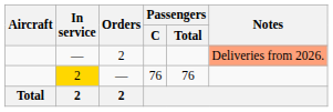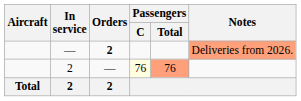row 3 | Orders: normal -> bold
row 4 | In service: gold background -> no background
row 4 | Passengers / C: no background -> lightyellow background
row 4 | Passengers / Total: no background -> lightsalmon background
